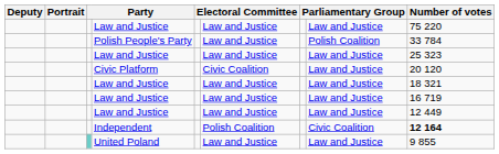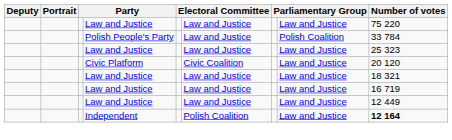Independent | column 8: Civic Coalition -> Law and Justice
- row: United Poland | Law and Justice | Law and Justice | 9 855
